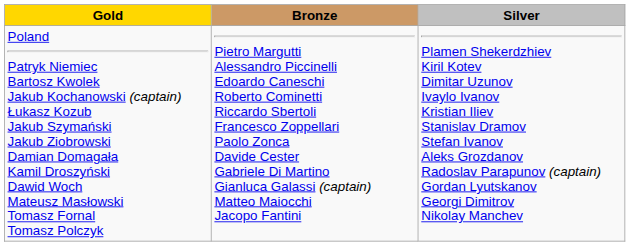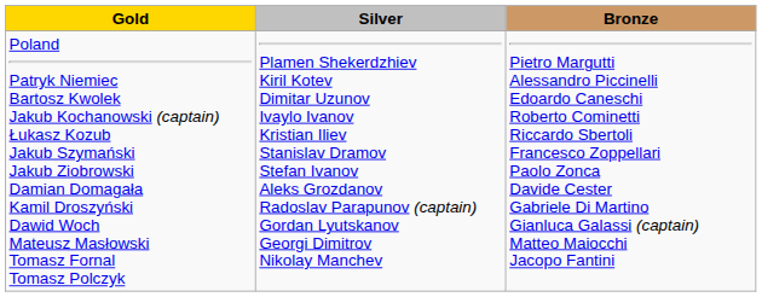columns swapped: Silver <-> Bronze
